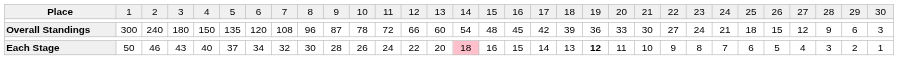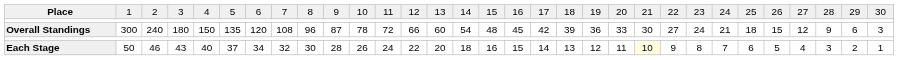Each Stage | column 15: pink background -> no background
Each Stage | column 20: bold -> normal
Each Stage | column 22: no background -> lightyellow background
